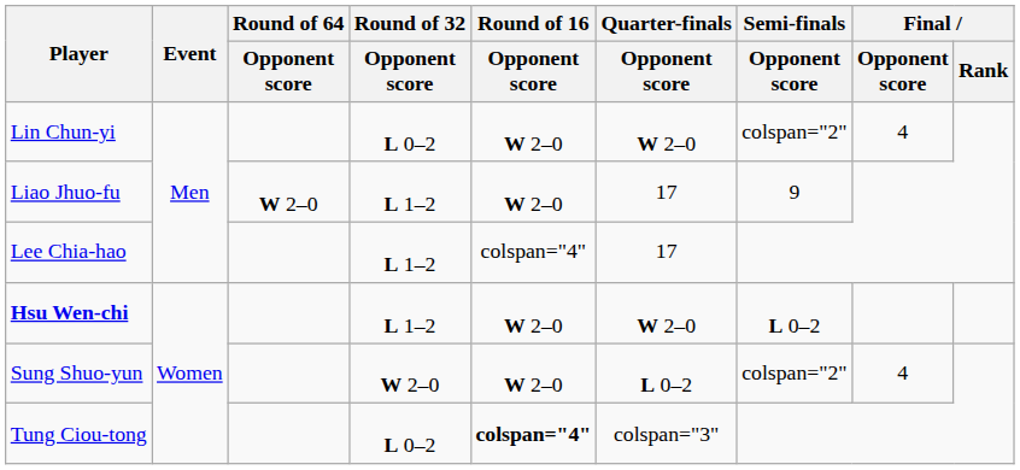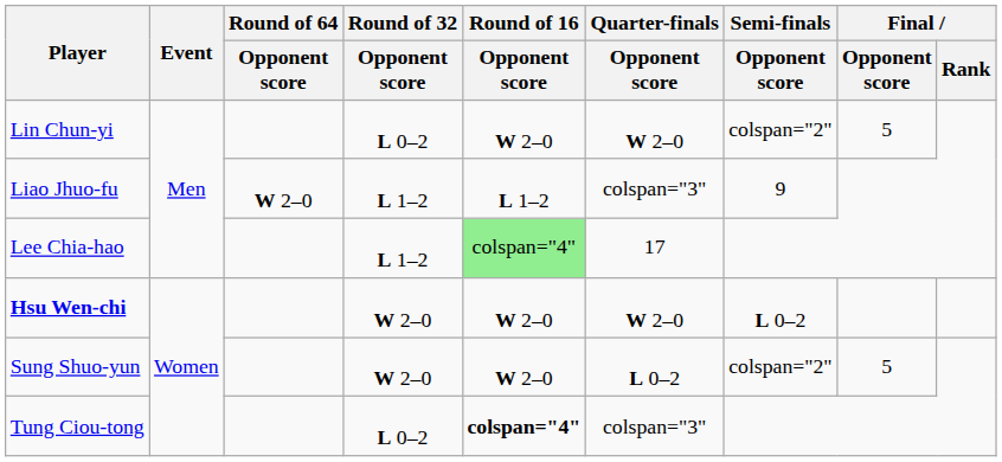Lin Chun-yi | Final / Opponent score: 4 -> 5
Liao Jhuo-fu | Round of 16 / Opponent score: W 2–0 -> L 1–2
Liao Jhuo-fu | Quarter-finals / Opponent score: 17 -> colspan="3"
Lee Chia-hao | Round of 16 / Opponent score: no background -> lightgreen background
Hsu Wen-chi | Round of 32 / Opponent score: L 1–2 -> W 2–0
Sung Shuo-yun | Final / Opponent score: 4 -> 5
